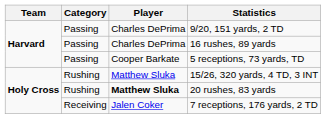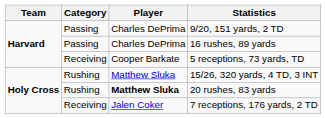5 receptions, 73 yards, TD | Category: Passing -> Receiving
